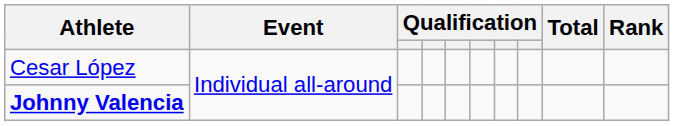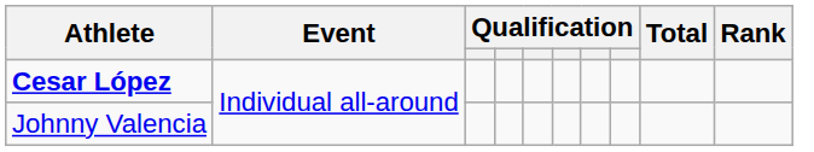row 3 | Athlete: normal -> bold
row 4 | Athlete: bold -> normal
